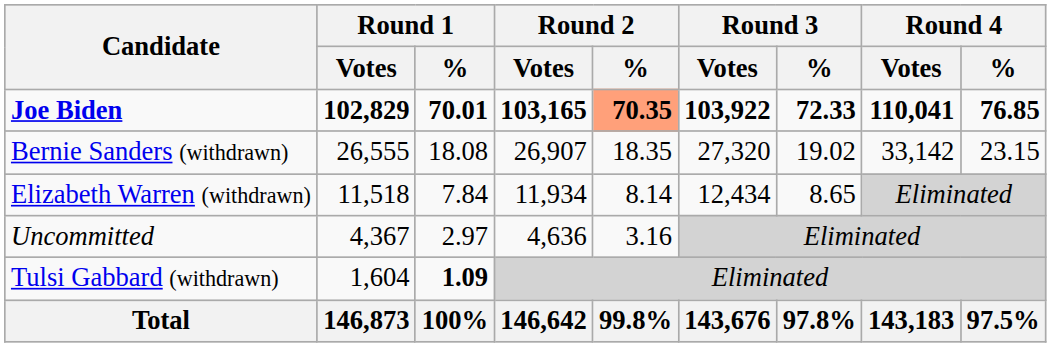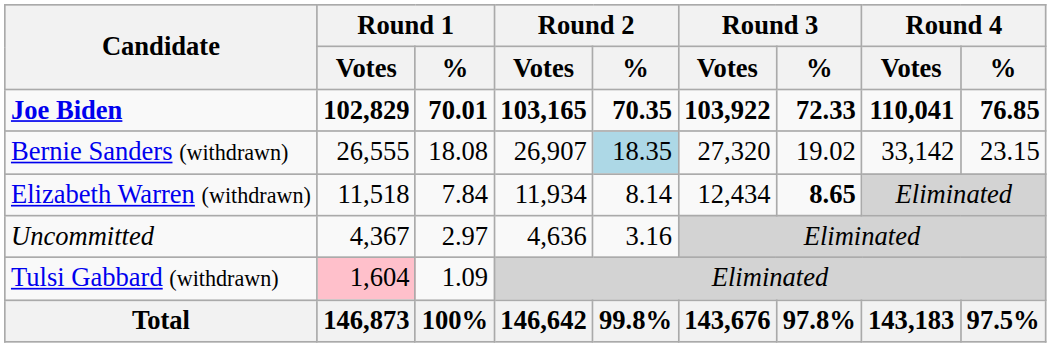Joe Biden | Round 2 / %: lightsalmon background -> no background
Bernie Sanders (withdrawn) | Round 2 / %: no background -> lightblue background
Elizabeth Warren (withdrawn) | Round 3 / %: normal -> bold
Tulsi Gabbard (withdrawn) | Round 1 / Votes: no background -> pink background
Tulsi Gabbard (withdrawn) | Round 1 / %: bold -> normal
